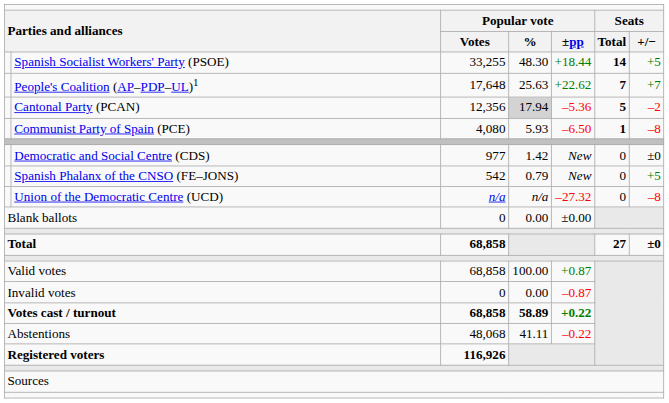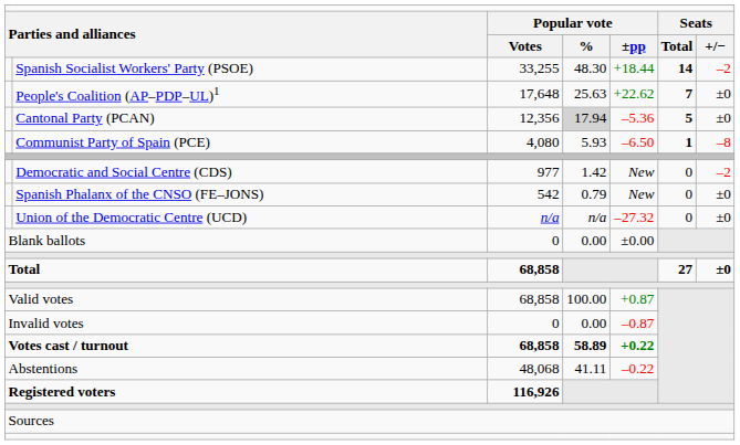Spanish Socialist Workers' Party (PSOE) | column 7: +5 -> –2
People's Coalition (AP–PDP–UL)1 | column 7: +7 -> ±0
Cantonal Party (PCAN) | column 7: –2 -> ±0
Democratic and Social Centre (CDS) | column 7: ±0 -> –2
Spanish Phalanx of the CNSO (FE–JONS) | column 7: +5 -> ±0
Union of the Democratic Centre (UCD) | column 7: –8 -> ±0
